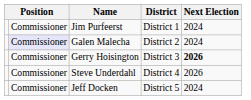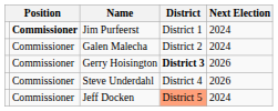Jim Purfeerst | column 2: normal -> bold
Galen Malecha | column 2: lavender background -> no background
Gerry Hoisington | District: normal -> bold
Gerry Hoisington | Next Election: bold -> normal
Jeff Docken | District: no background -> lightsalmon background
